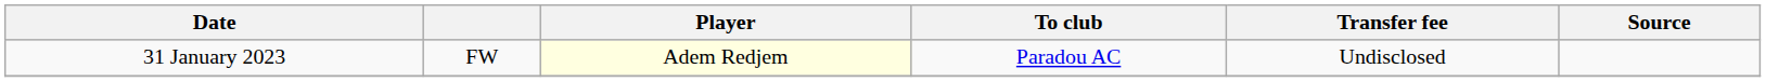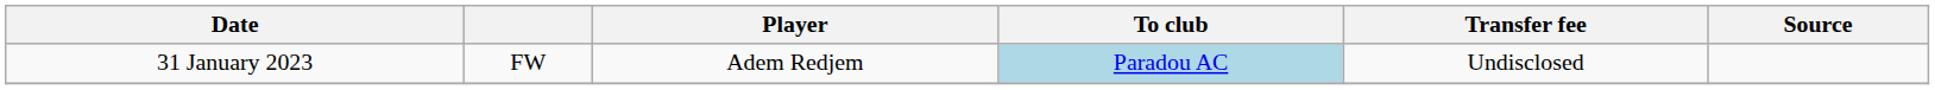31 January 2023 | Player: lightyellow background -> no background
31 January 2023 | To club: no background -> lightblue background
